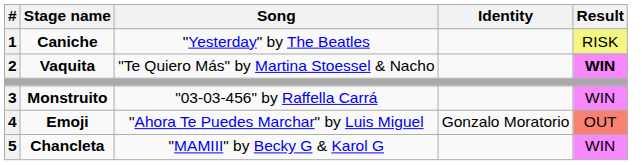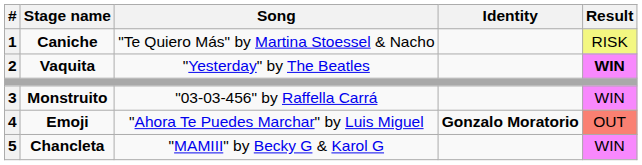Caniche | Song: "Yesterday" by The Beatles -> "Te Quiero Más" by Martina Stoessel & Nacho
Vaquita | Song: "Te Quiero Más" by Martina Stoessel & Nacho -> "Yesterday" by The Beatles
Emoji | Identity: normal -> bold
